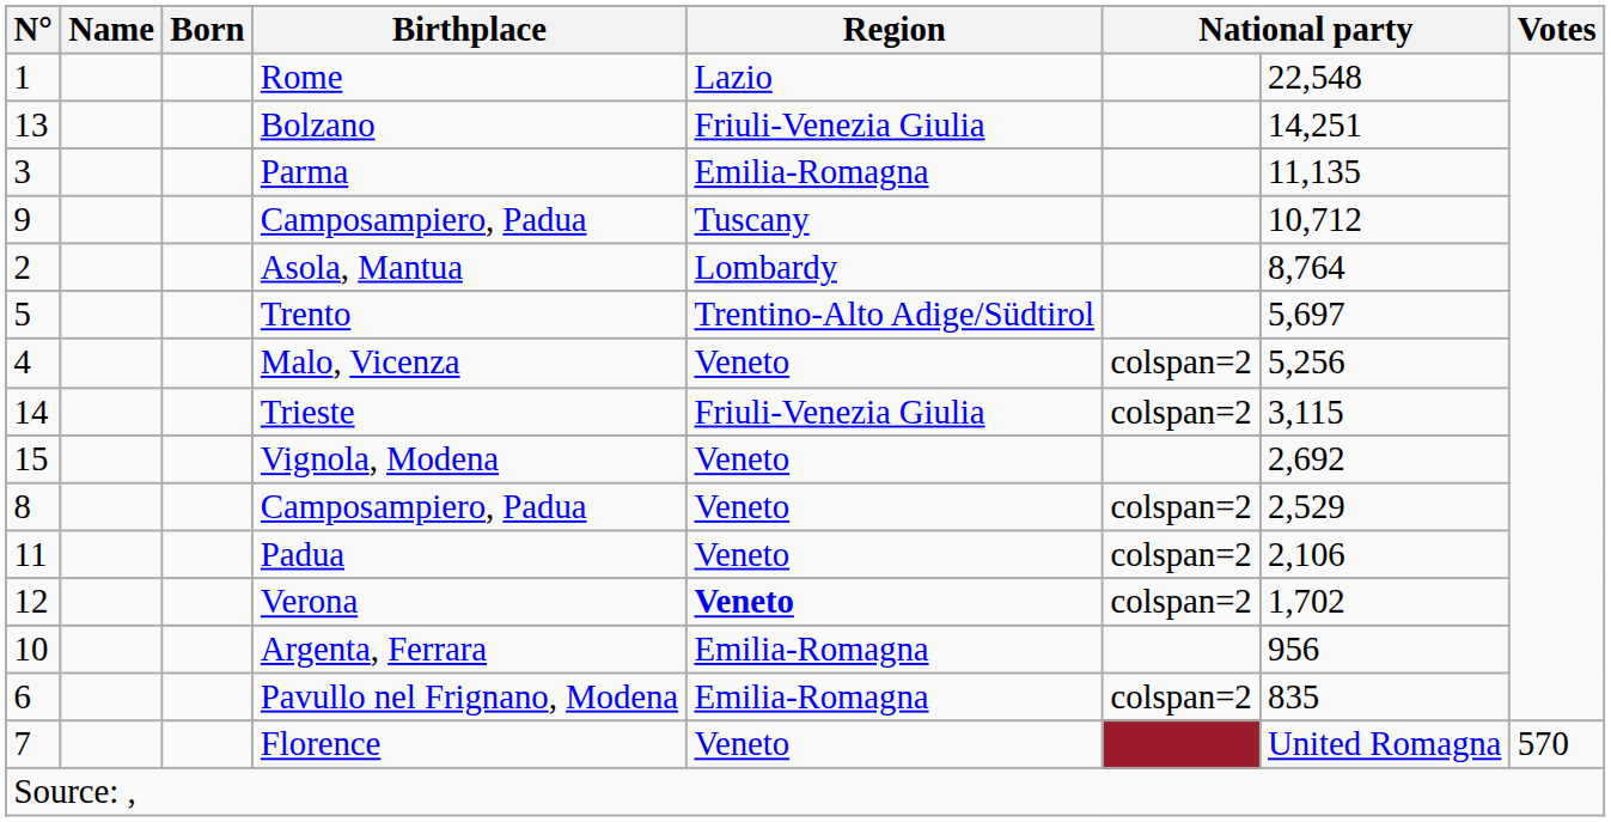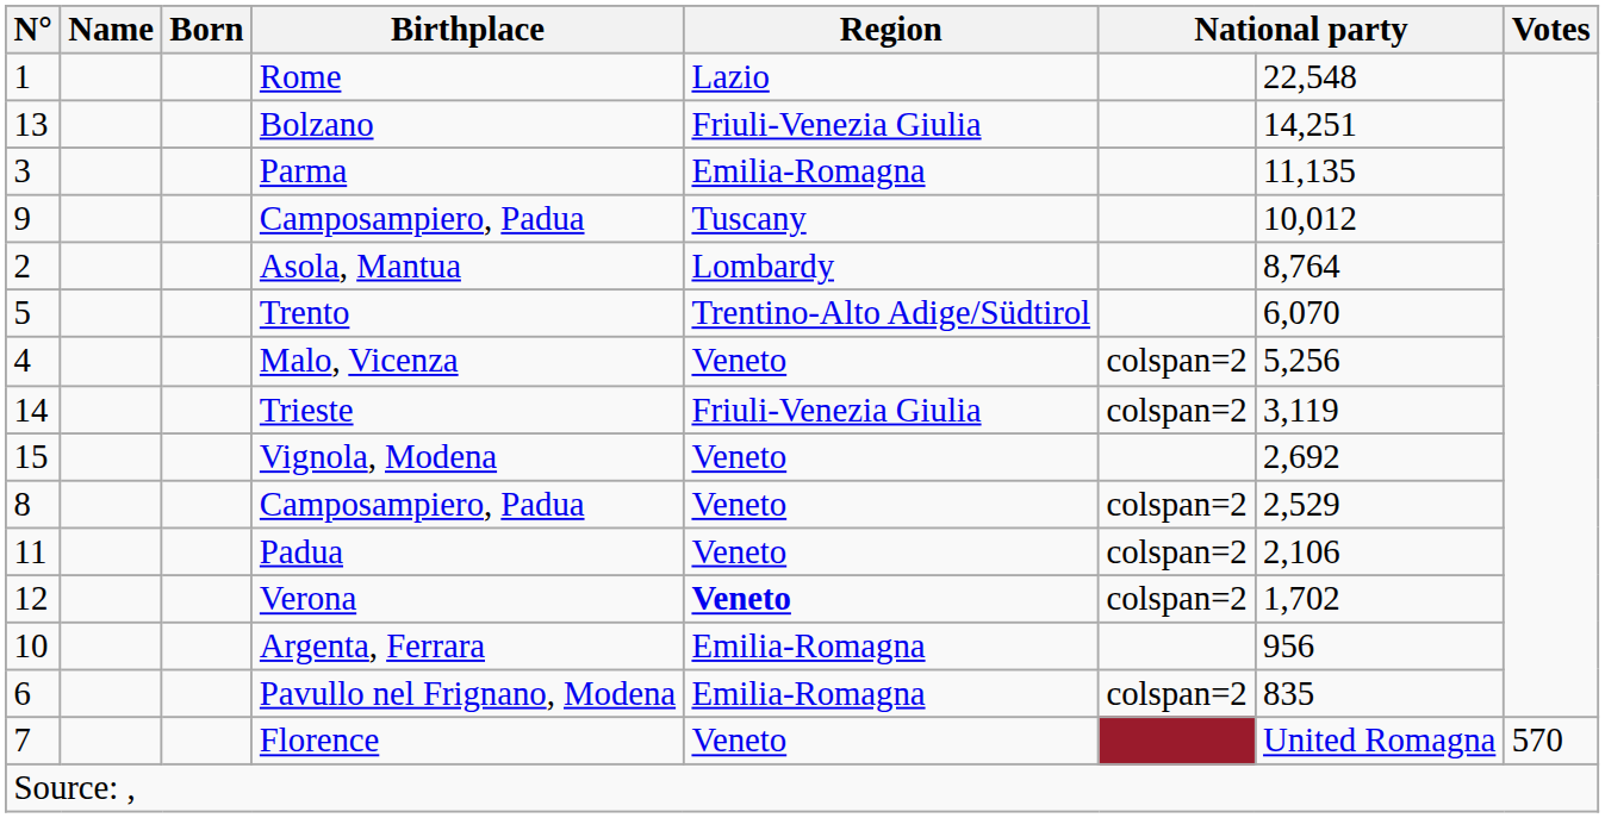9 / Camposampiero, Padua | column 7: 10,712 -> 10,012
Trento | column 7: 5,697 -> 6,070
Trieste | column 7: 3,115 -> 3,119
